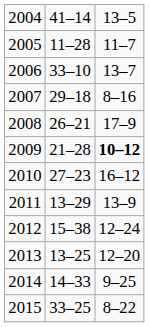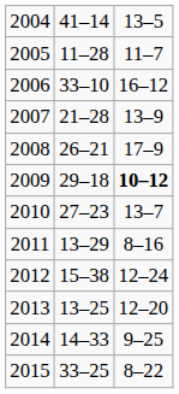2006 | column 3: 13–7 -> 16–12
2007 | column 2: 29–18 -> 21–28
2007 | column 3: 8–16 -> 13–9
2009 | column 2: 21–28 -> 29–18
2010 | column 3: 16–12 -> 13–7
2011 | column 3: 13–9 -> 8–16
